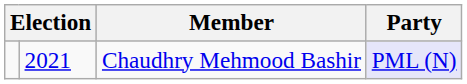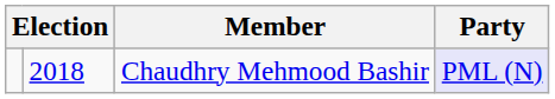Chaudhry Mehmood Bashir | column 2: 2021 -> 2018
